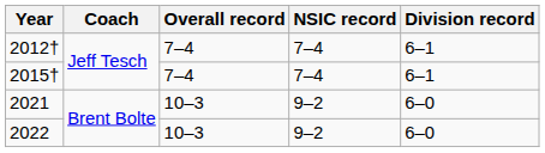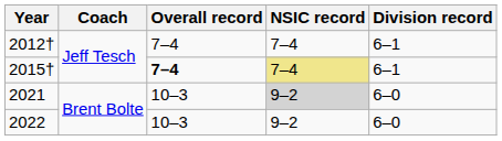2015† | Overall record: normal -> bold
2015† | NSIC record: no background -> khaki background
2021 | NSIC record: no background -> lightgrey background
